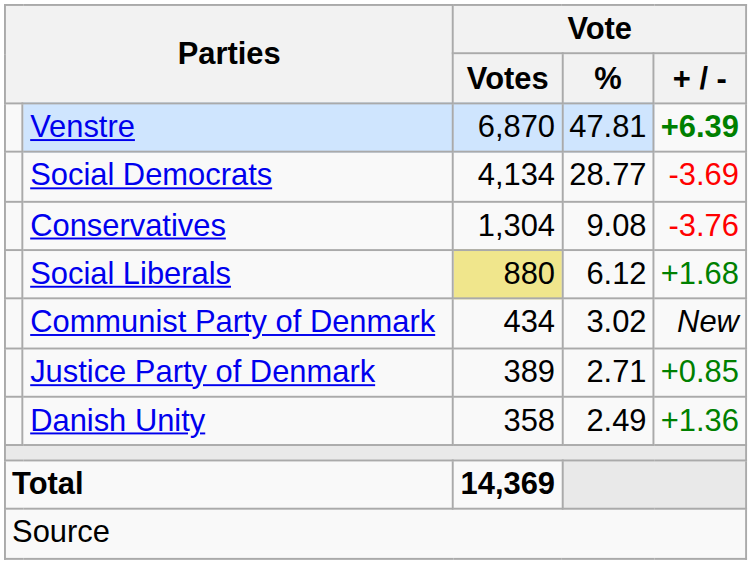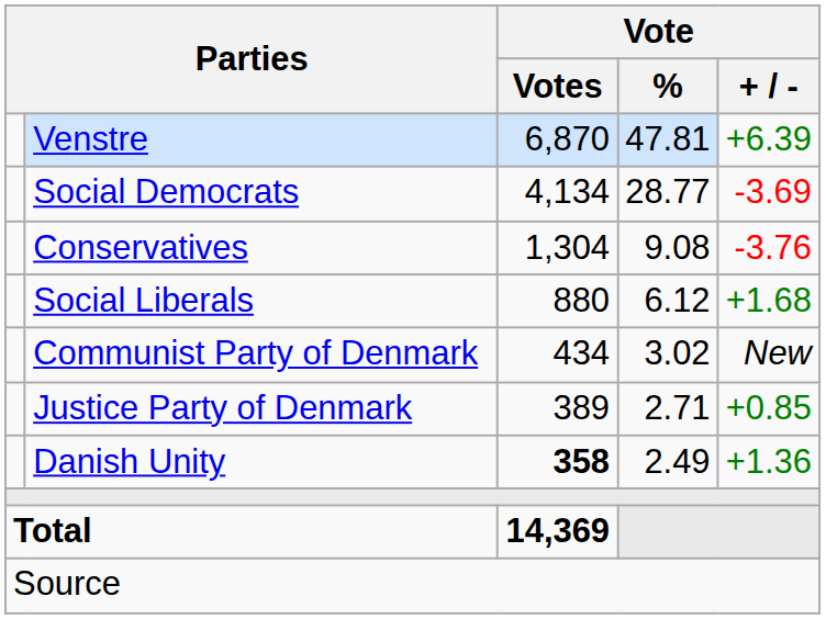Venstre | Vote / + / -: bold -> normal
Social Liberals | Vote / Votes: khaki background -> no background
Danish Unity | Vote / Votes: normal -> bold
